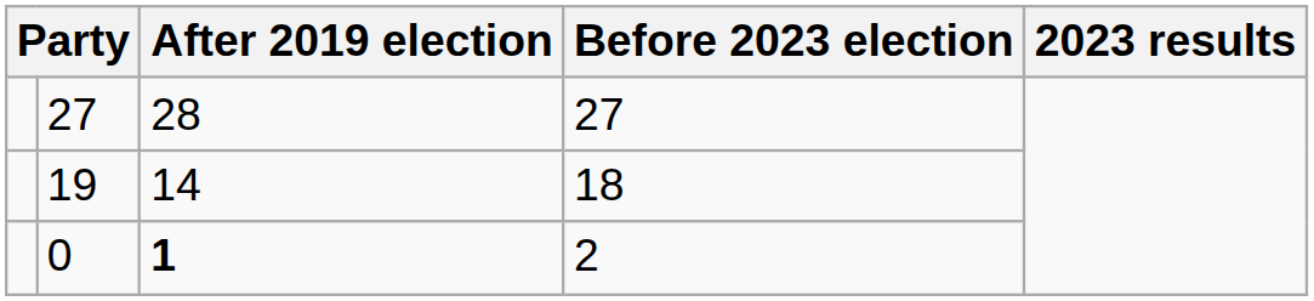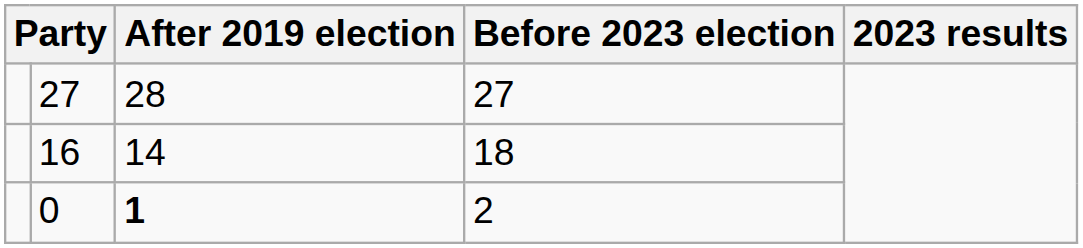row 3 | column 2: 19 -> 16
